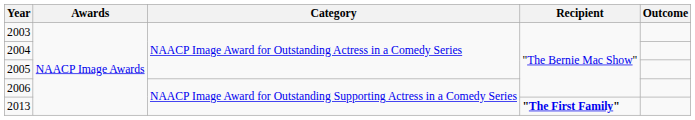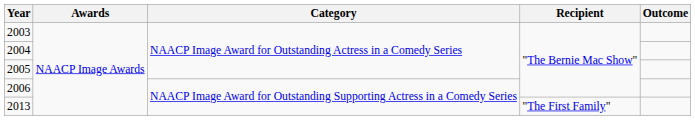2013 | Recipient: bold -> normal
